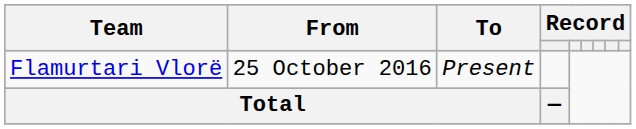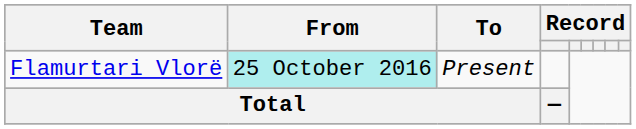Flamurtari Vlorë | From: no background -> paleturquoise background
